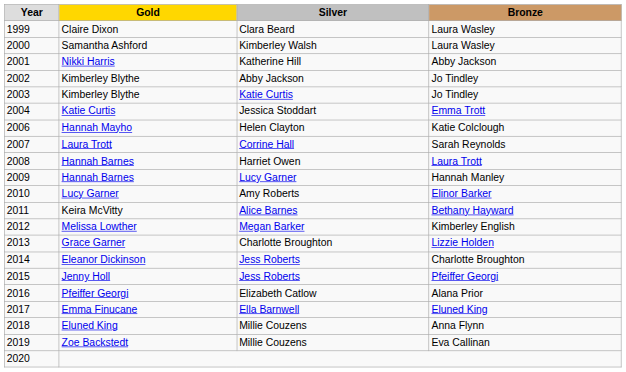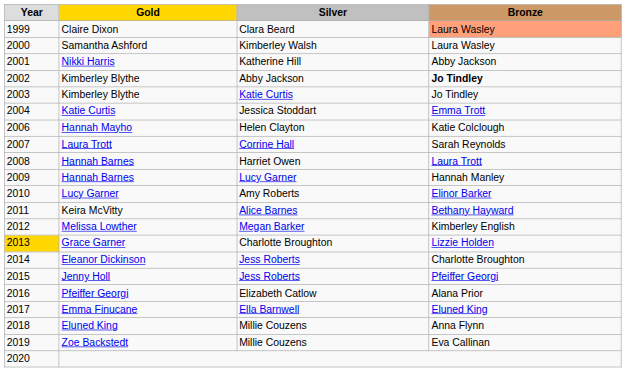Claire Dixon | Bronze: no background -> lightsalmon background
Kimberley Blythe / Abby Jackson | Bronze: normal -> bold
Grace Garner | Year: no background -> gold background
